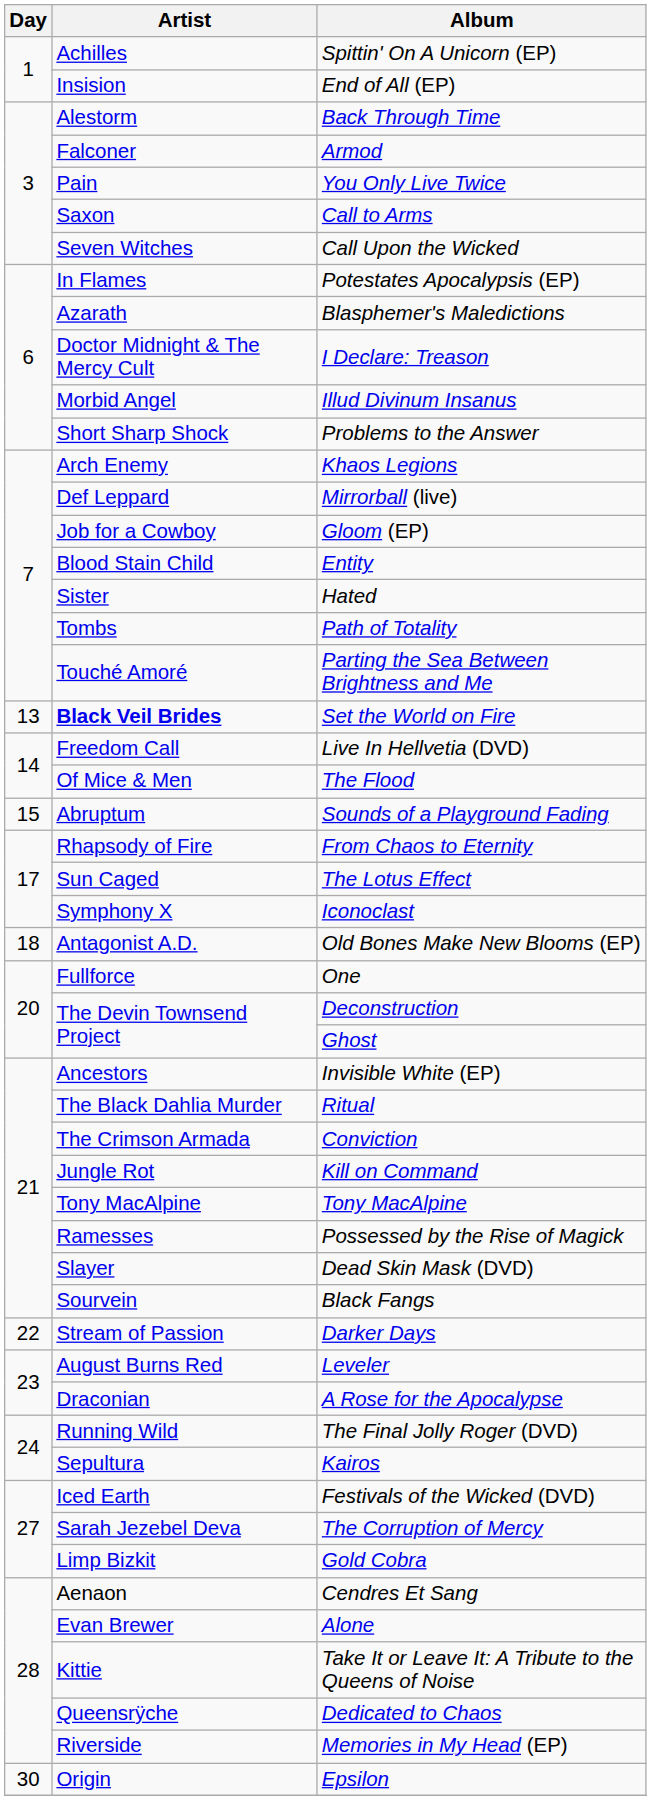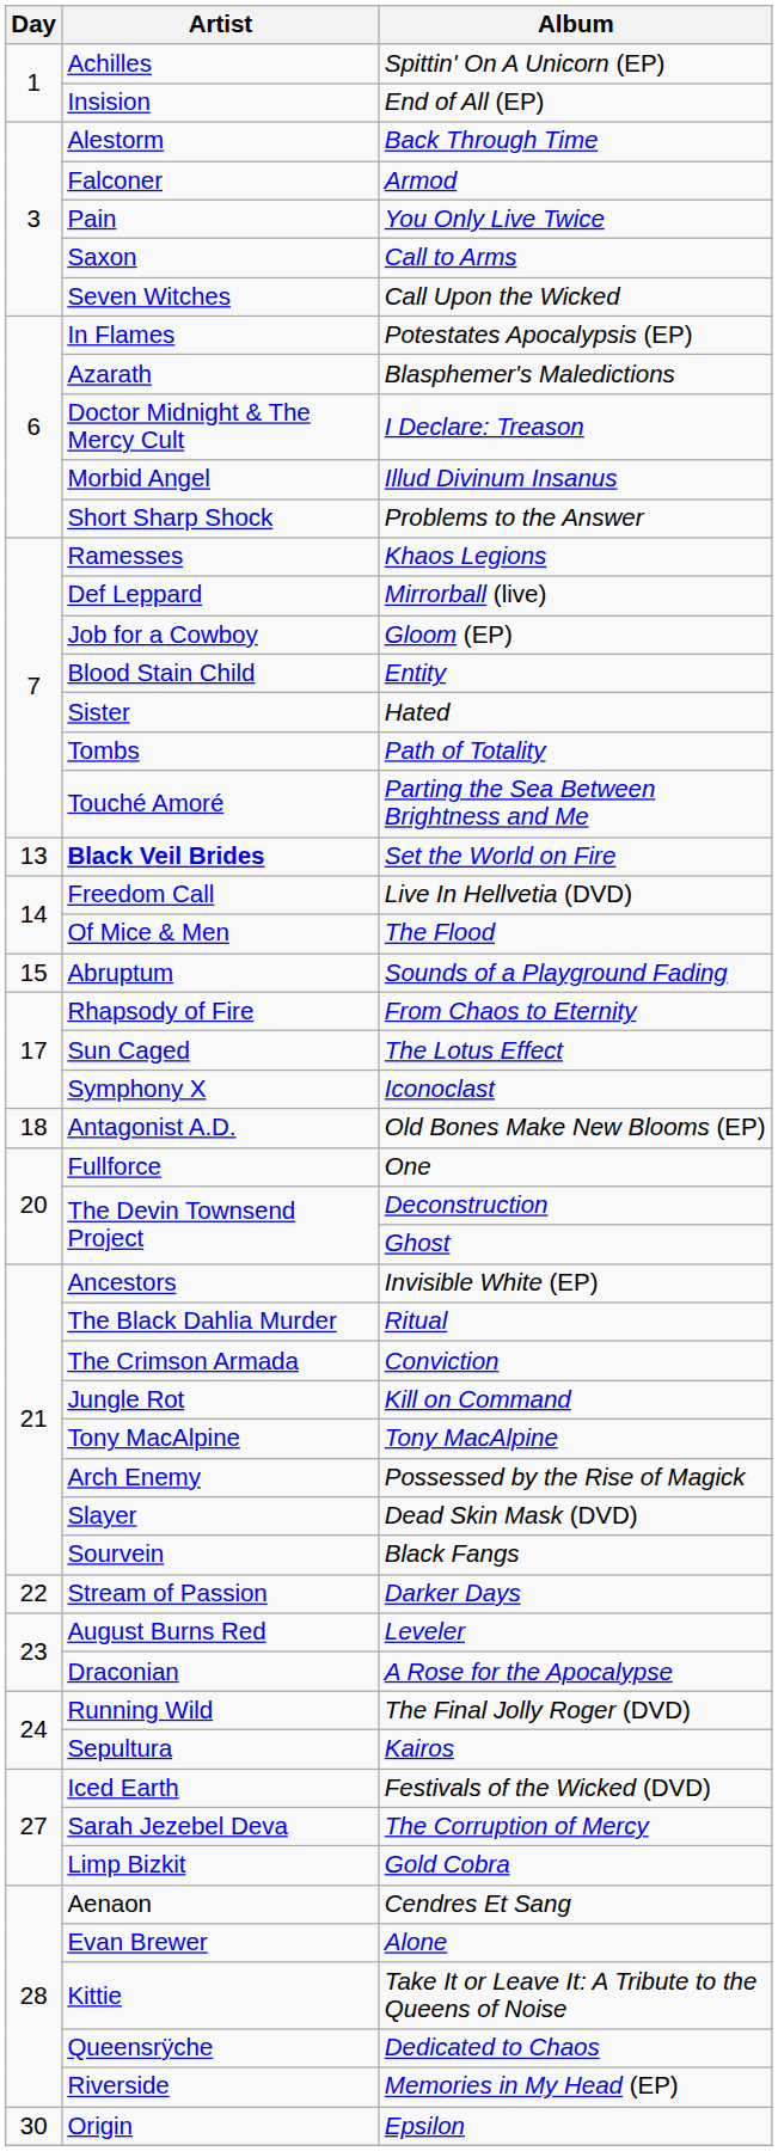Khaos Legions | Artist: Arch Enemy -> Ramesses
Possessed by the Rise of Magick | Artist: Ramesses -> Arch Enemy
